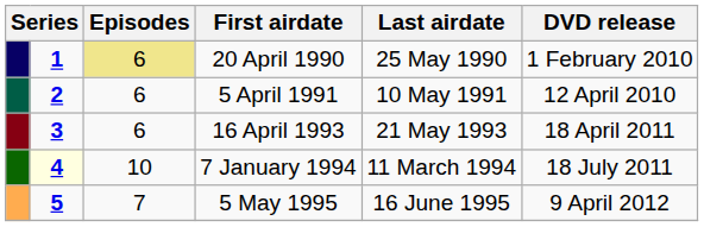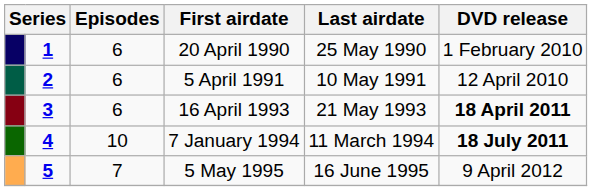20 April 1990 | Episodes: khaki background -> no background
16 April 1993 | DVD release: normal -> bold
7 January 1994 | column 2: lightyellow background -> no background
7 January 1994 | DVD release: normal -> bold
